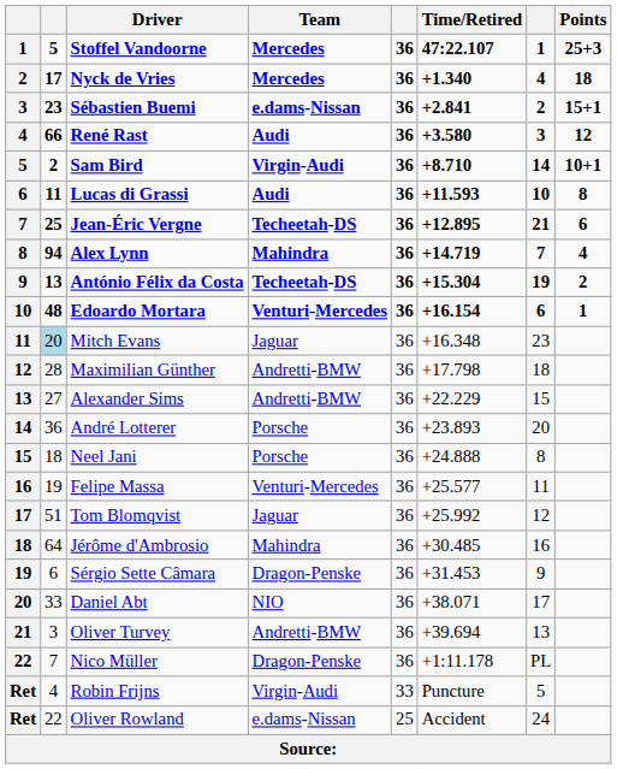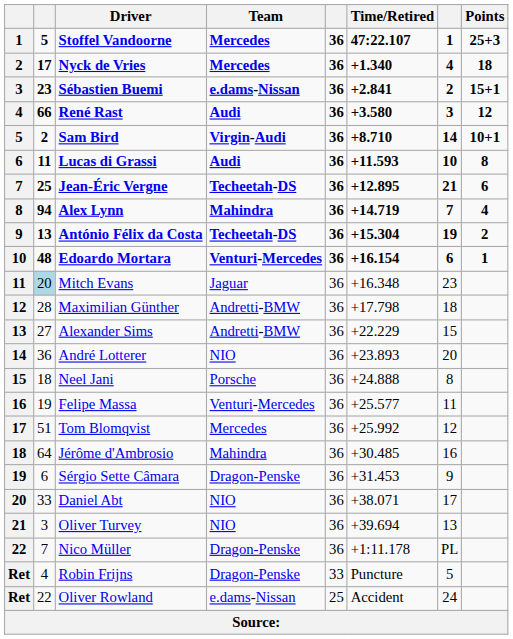André Lotterer | Team: Porsche -> NIO
Tom Blomqvist | Team: Jaguar -> Mercedes
Oliver Turvey | Team: Andretti-BMW -> NIO
Robin Frijns | Team: Virgin-Audi -> Dragon-Penske
